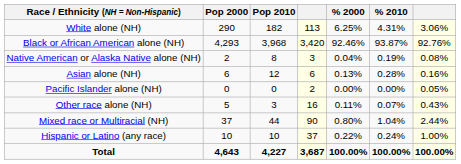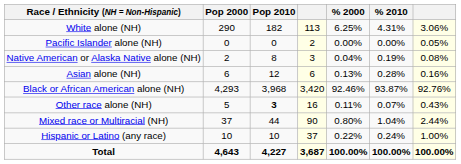rows swapped: Black or African American alone (NH) <-> Pacific Islander alone (NH)
Other race alone (NH) | Pop 2010: normal -> bold
